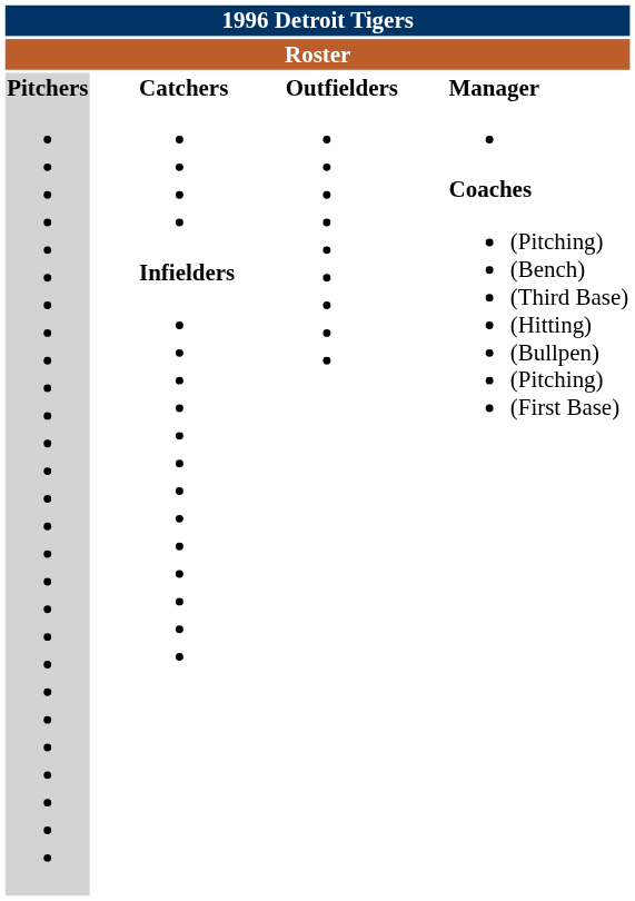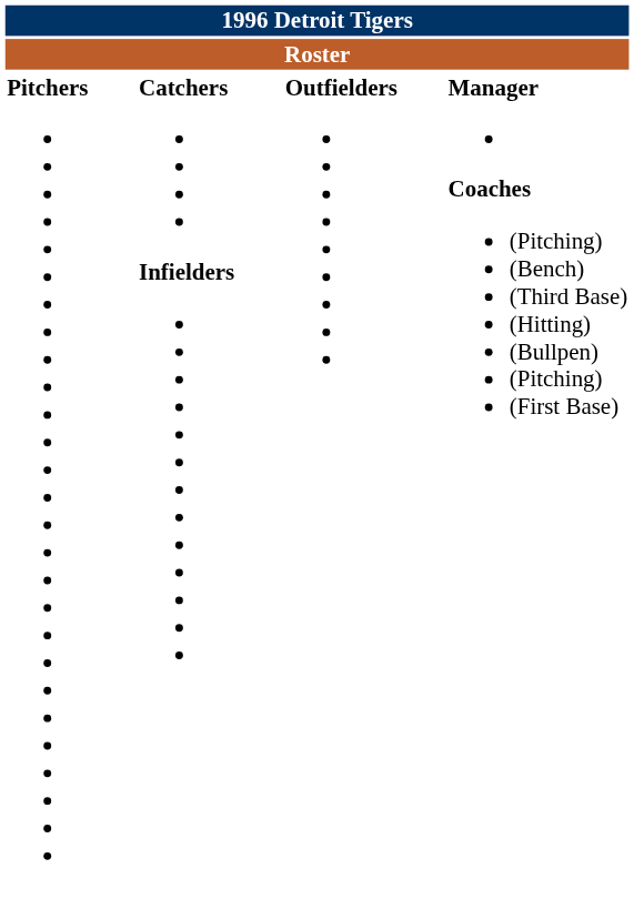Pitchers | column 1: lightgrey background -> no background
